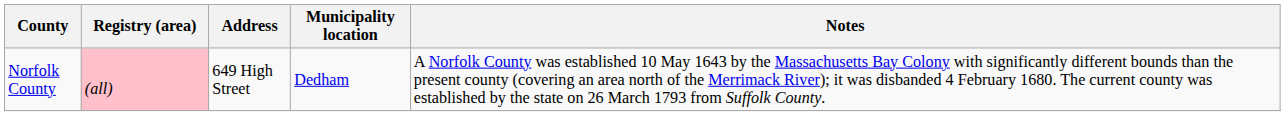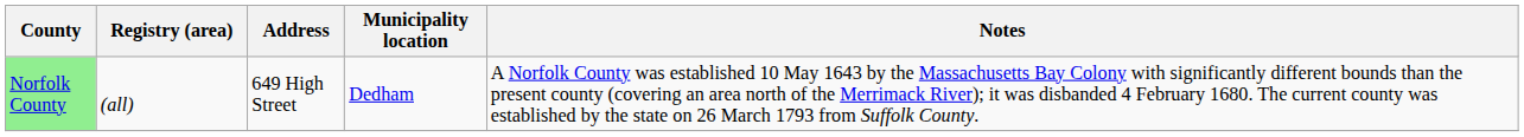row 2 | County: no background -> lightgreen background
row 2 | Registry (area): pink background -> no background
